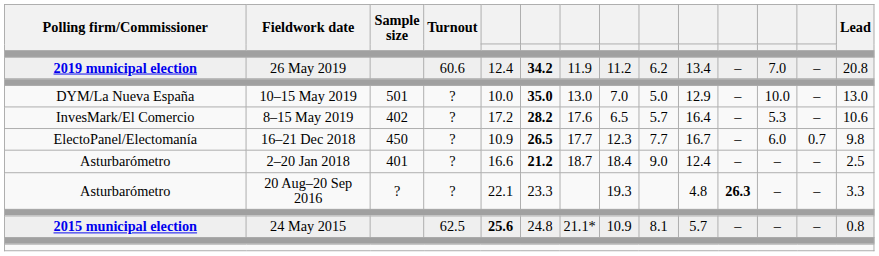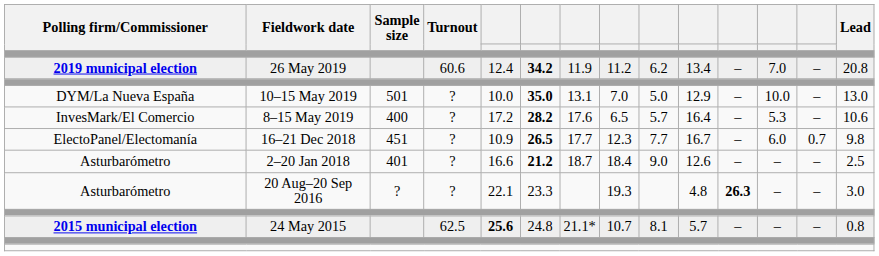10–15 May 2019 | column 7: 13.0 -> 13.1
8–15 May 2019 | Sample size: 402 -> 400
16–21 Dec 2018 | Sample size: 450 -> 451
2–20 Jan 2018 | column 10: 12.4 -> 12.6
20 Aug–20 Sep 2016 | Lead: 3.3 -> 3.0
24 May 2015 | column 8: 10.9 -> 10.7
